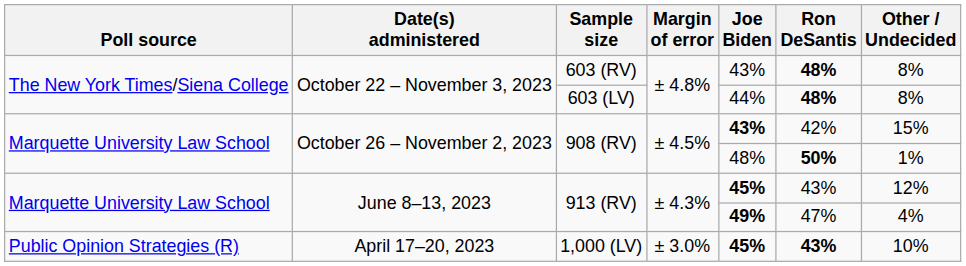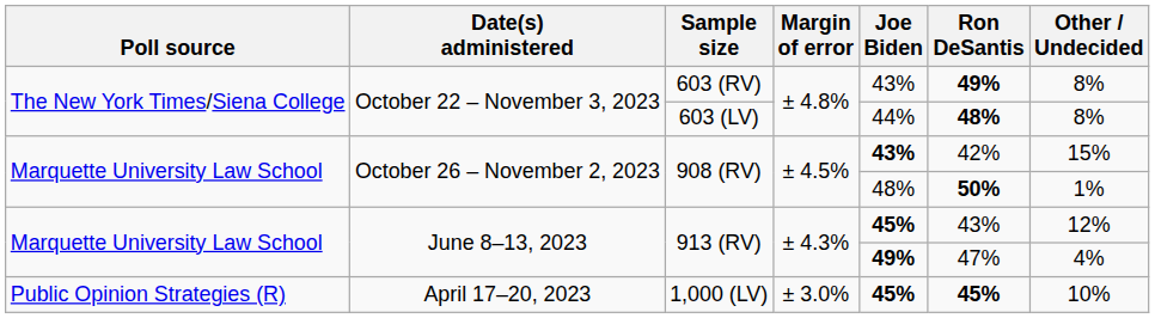603 (RV) | Ron DeSantis: 48% -> 49%
1,000 (LV) | Ron DeSantis: 43% -> 45%
